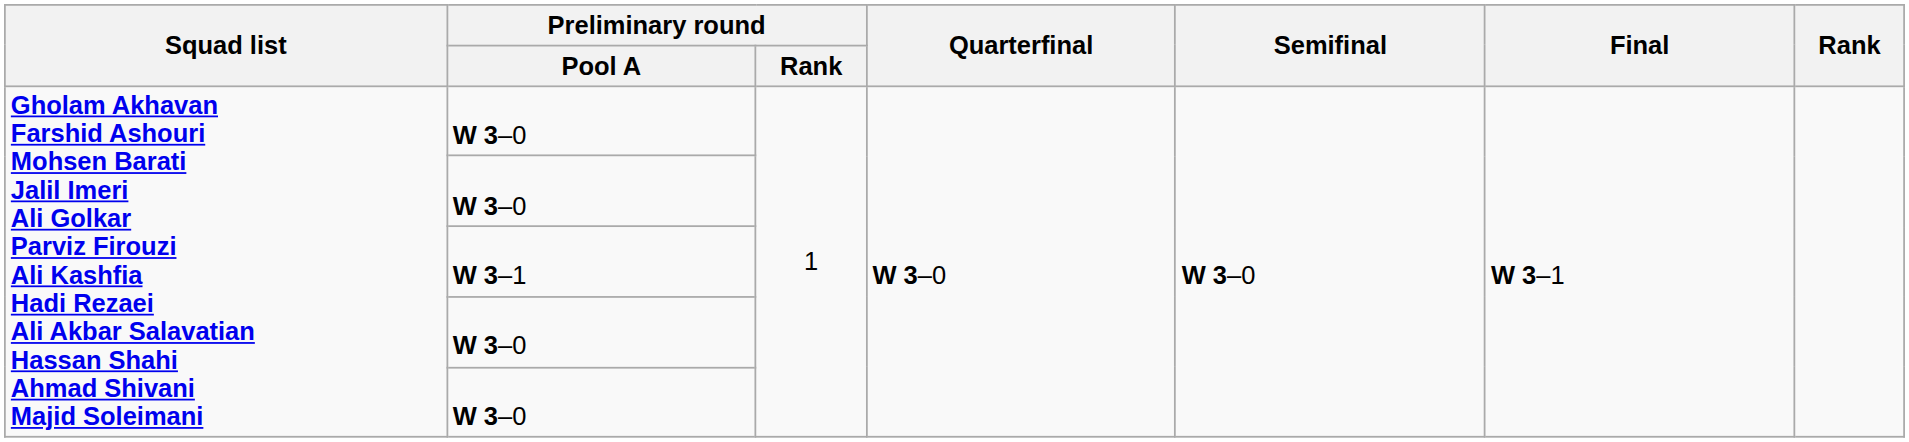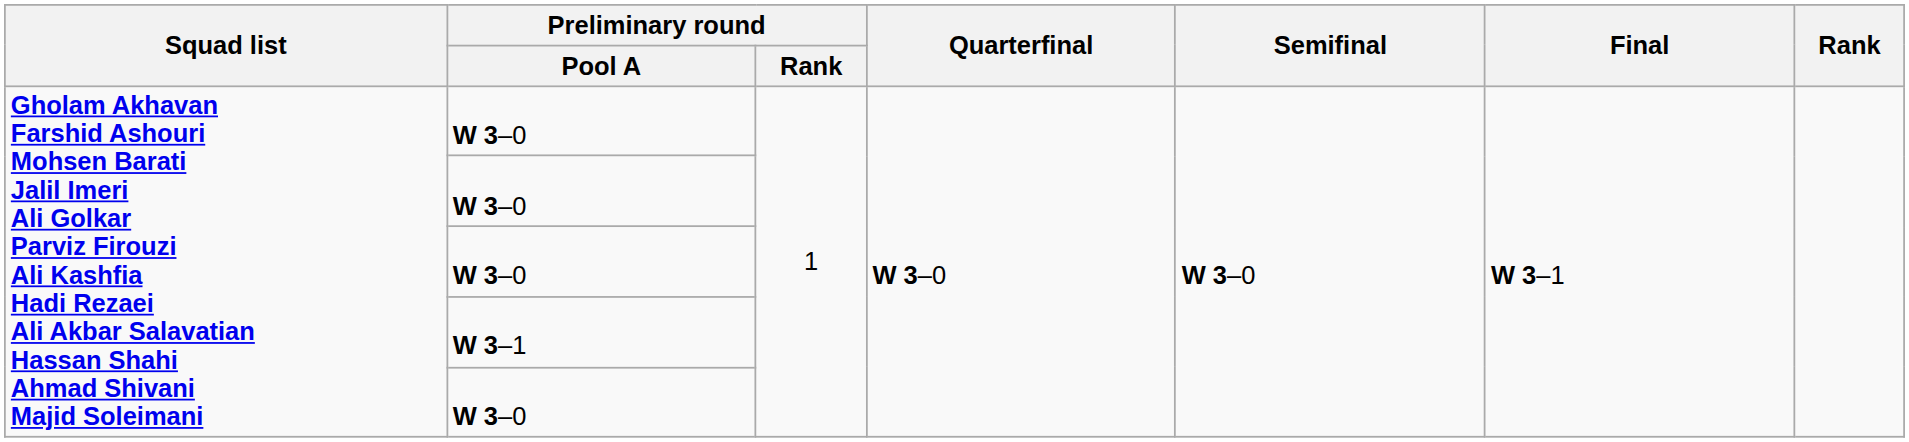row 5 | Preliminary round / Pool A: W 3–1 -> W 3–0
row 6 | Preliminary round / Pool A: W 3–0 -> W 3–1
